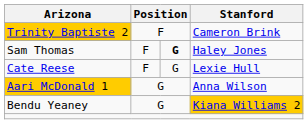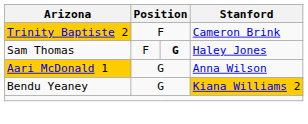- row: Cate Reese | F | G | Lexie Hull
